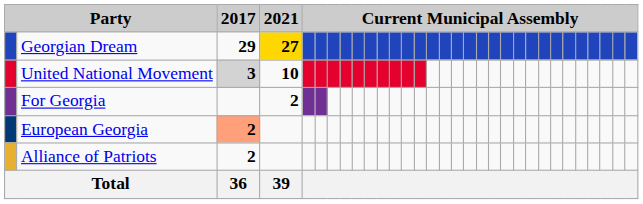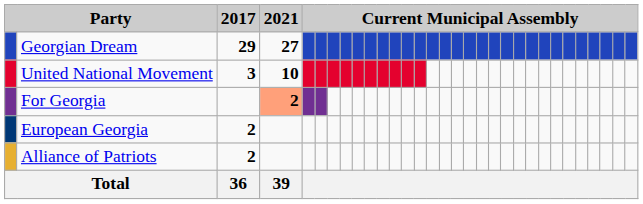Georgian Dream | 2021: gold background -> no background
United National Movement | 2017: lightgrey background -> no background
For Georgia | 2021: no background -> lightsalmon background
European Georgia | 2017: lightsalmon background -> no background
